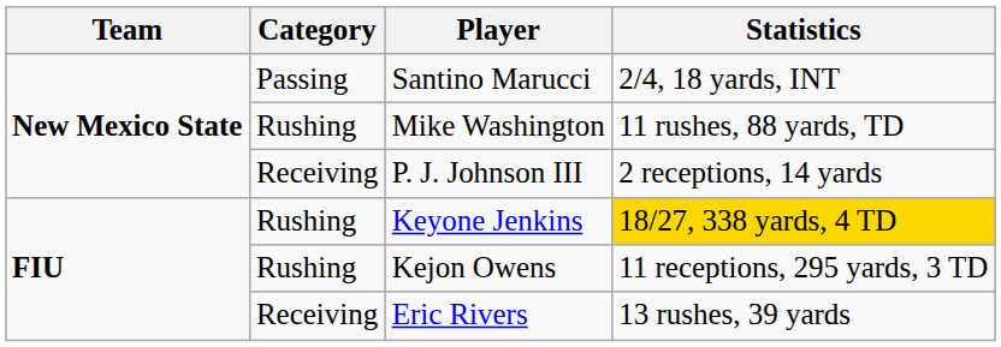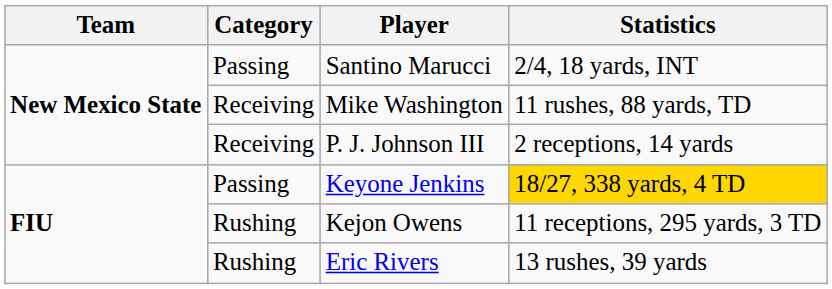Mike Washington | Category: Rushing -> Receiving
Keyone Jenkins | Category: Rushing -> Passing
Eric Rivers | Category: Receiving -> Rushing
